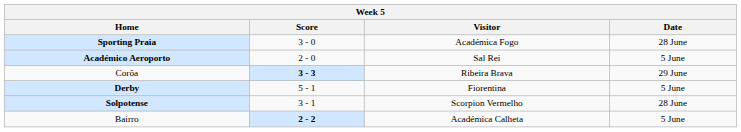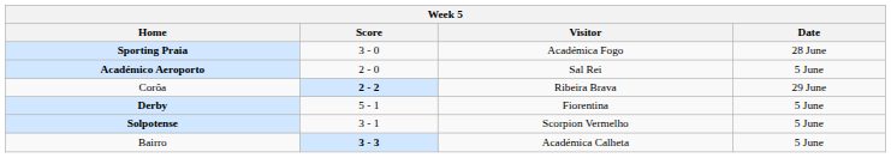Corôa | Score: 3 - 3 -> 2 - 2
Solpotense | Date: 28 June -> 5 June
Bairro | Score: 2 - 2 -> 3 - 3
